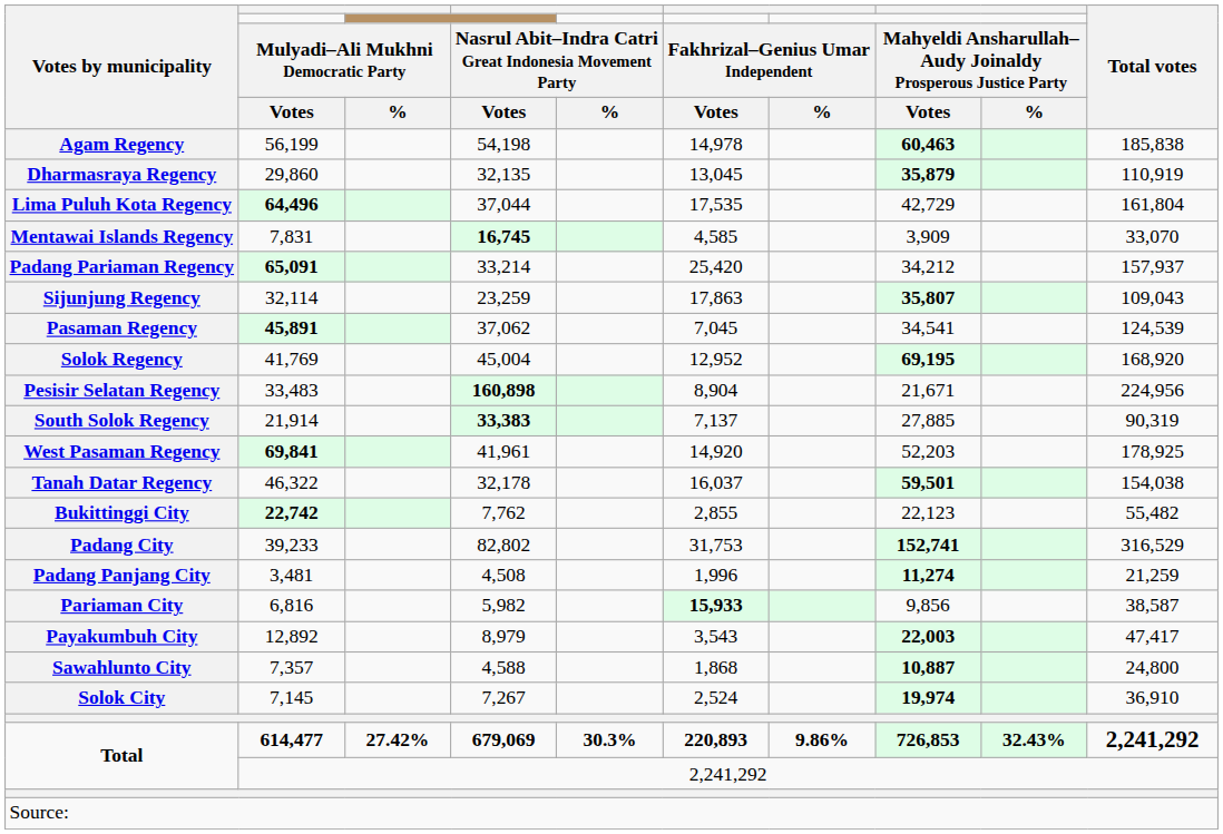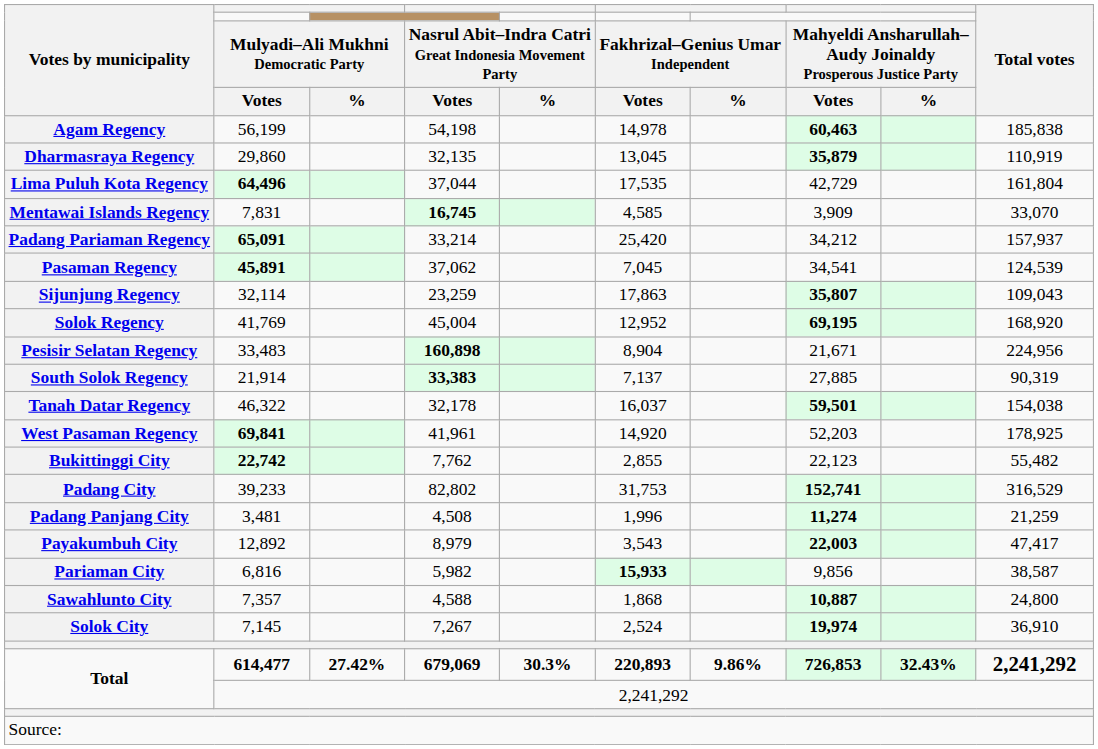rows swapped: Pasaman Regency <-> Sijunjung Regency
rows swapped: Tanah Datar Regency <-> West Pasaman Regency
rows swapped: Pariaman City <-> Payakumbuh City
